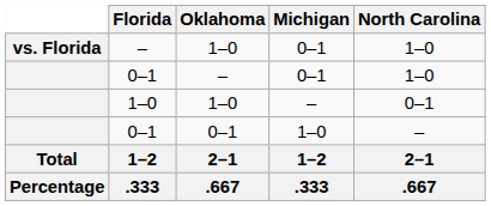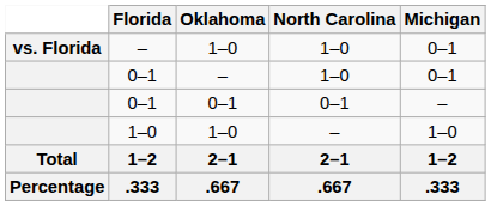columns swapped: Michigan <-> North Carolina
row 4 | Florida: 1–0 -> 0–1
row 4 | Oklahoma: 1–0 -> 0–1
row 5 | Florida: 0–1 -> 1–0
row 5 | Oklahoma: 0–1 -> 1–0
